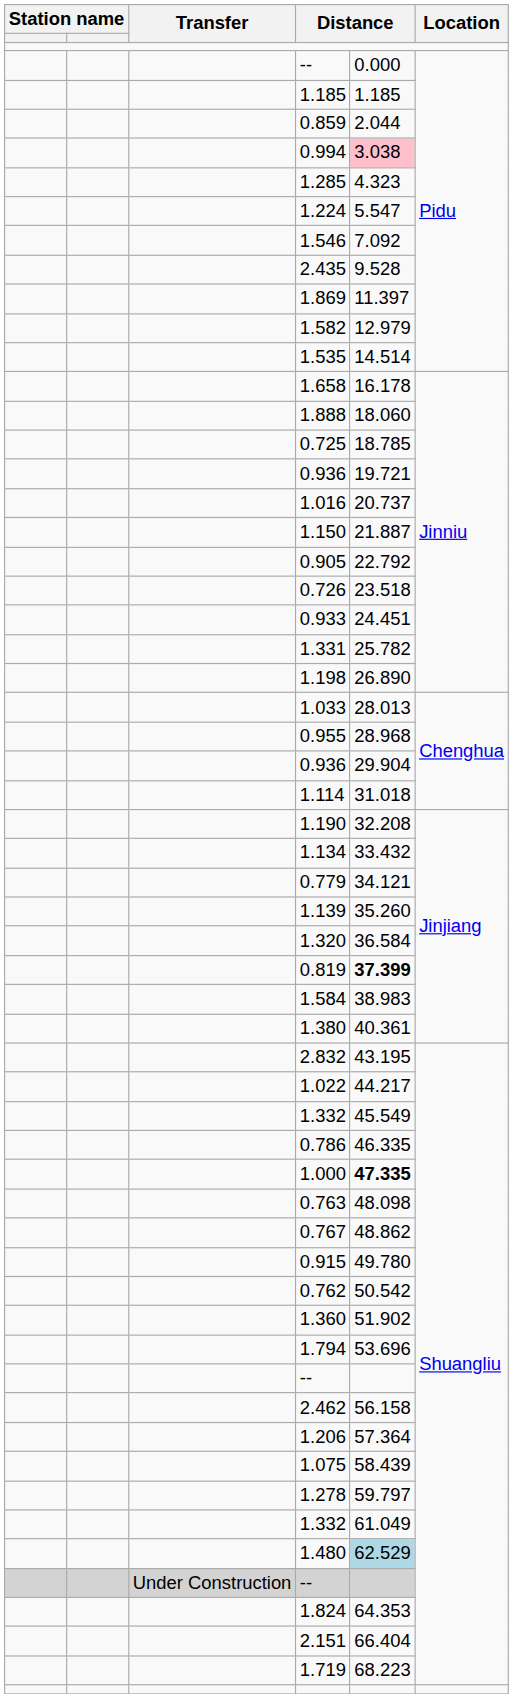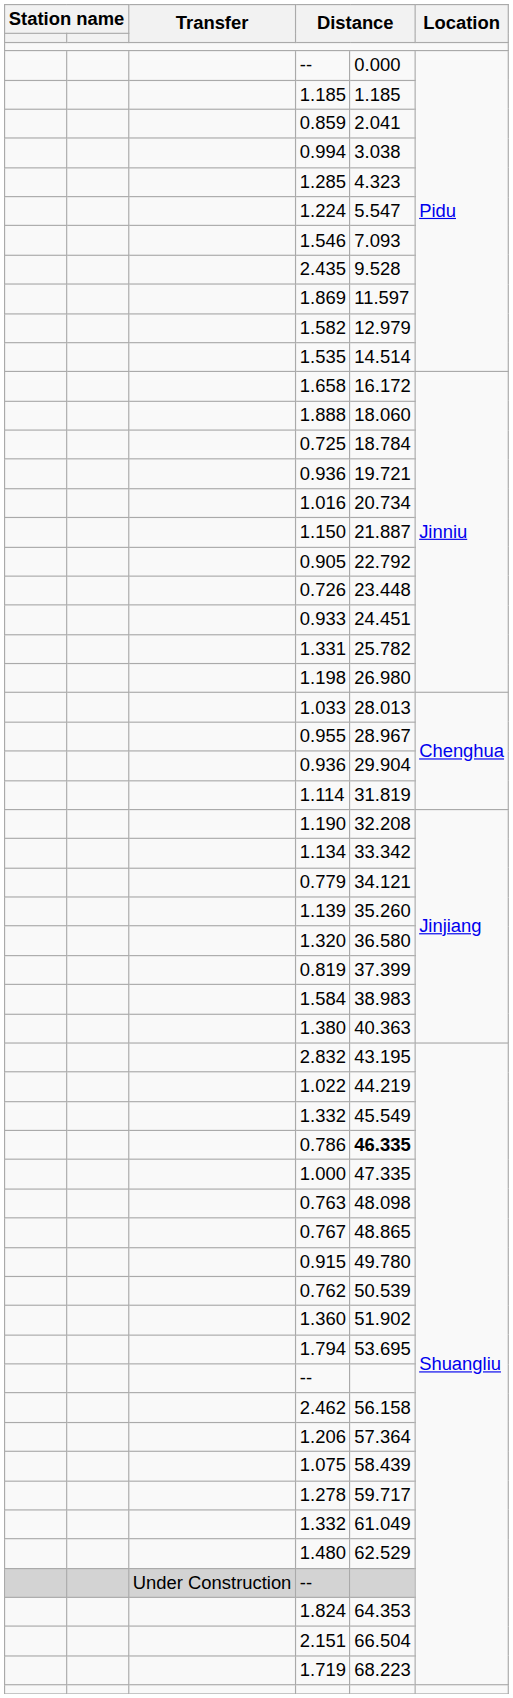0.859 | column 5: 2.044 -> 2.041
0.994 | column 5: pink background -> no background
1.546 | column 5: 7.092 -> 7.093
1.869 | column 5: 11.397 -> 11.597
1.658 | column 5: 16.178 -> 16.172
0.725 | column 5: 18.785 -> 18.784
1.016 | column 5: 20.737 -> 20.734
0.726 | column 5: 23.518 -> 23.448
1.198 | column 5: 26.890 -> 26.980
0.955 | column 5: 28.968 -> 28.967
1.114 | column 5: 31.018 -> 31.819
1.134 | column 5: 33.432 -> 33.342
1.320 | column 5: 36.584 -> 36.580
0.819 | column 5: bold -> normal
1.380 | column 5: 40.361 -> 40.363
1.022 | column 5: 44.217 -> 44.219
0.786 | column 5: normal -> bold
1.000 | column 5: bold -> normal
0.767 | column 5: 48.862 -> 48.865
0.762 | column 5: 50.542 -> 50.539
1.794 | column 5: 53.696 -> 53.695
1.278 | column 5: 59.797 -> 59.717
1.480 | column 5: lightblue background -> no background
2.151 | column 5: 66.404 -> 66.504
